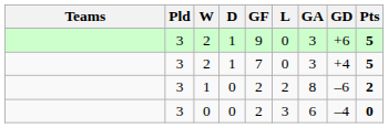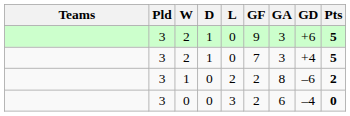columns swapped: L <-> GF
